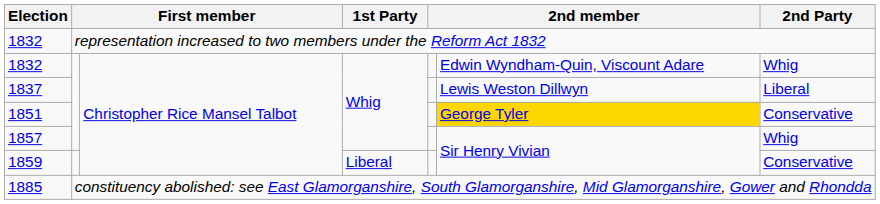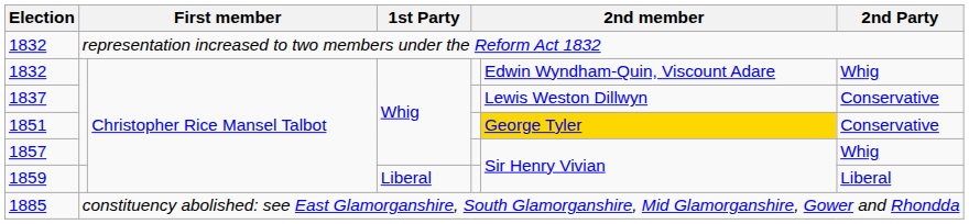1837 | 2nd Party: Liberal -> Conservative
1859 | 2nd Party: Conservative -> Liberal
